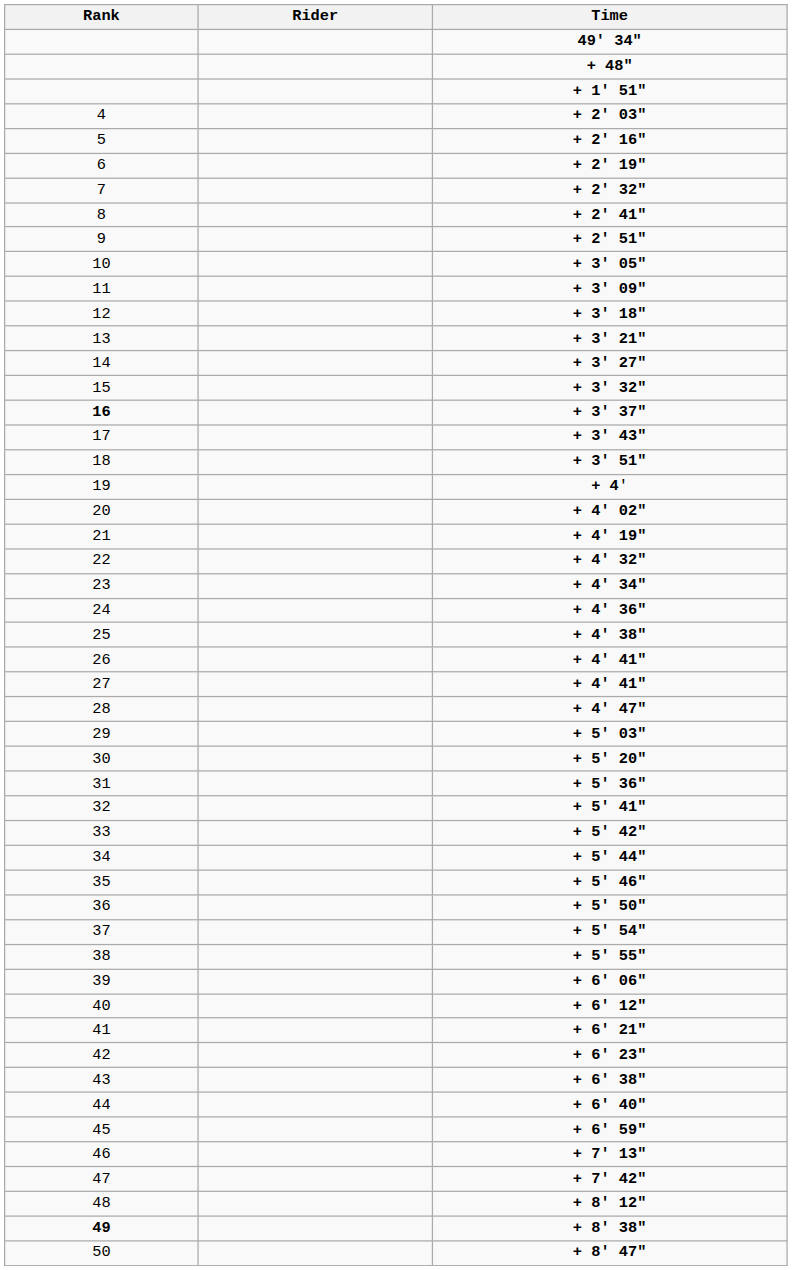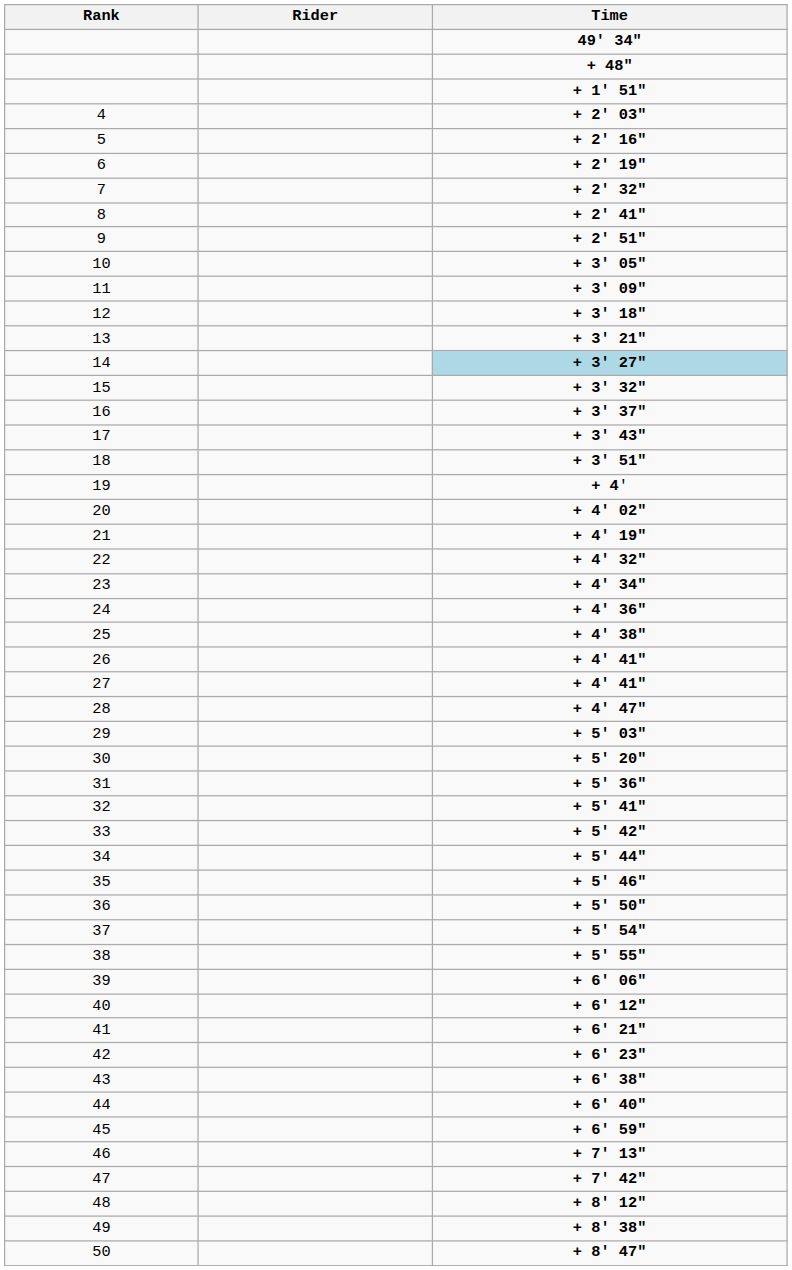+ 3' 27" | Time: no background -> lightblue background
+ 3' 37" | Rank: bold -> normal
+ 8' 38" | Rank: bold -> normal
